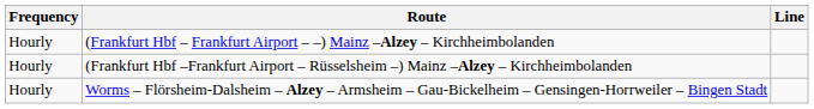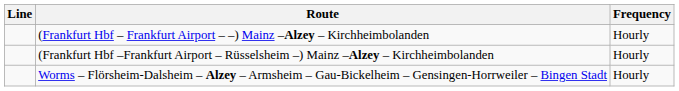columns swapped: Line <-> Frequency
